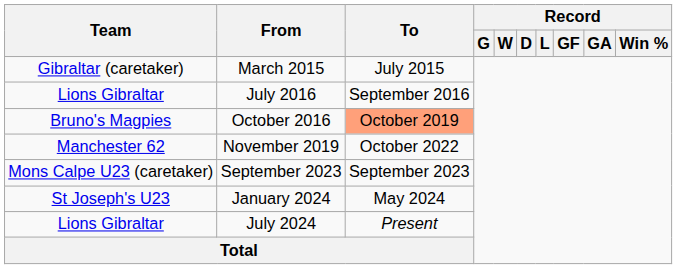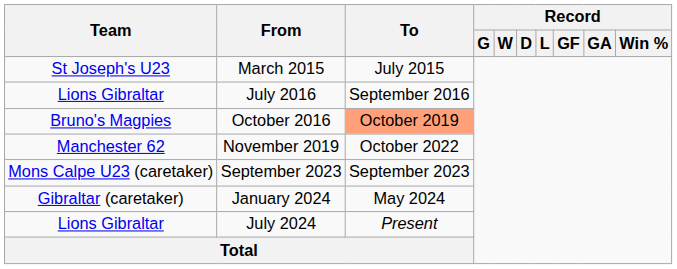March 2015 | Team: Gibraltar (caretaker) -> St Joseph's U23
January 2024 | Team: St Joseph's U23 -> Gibraltar (caretaker)
